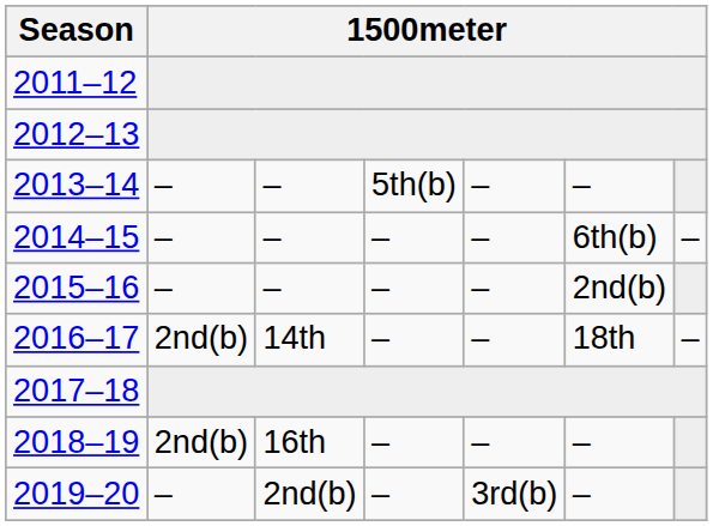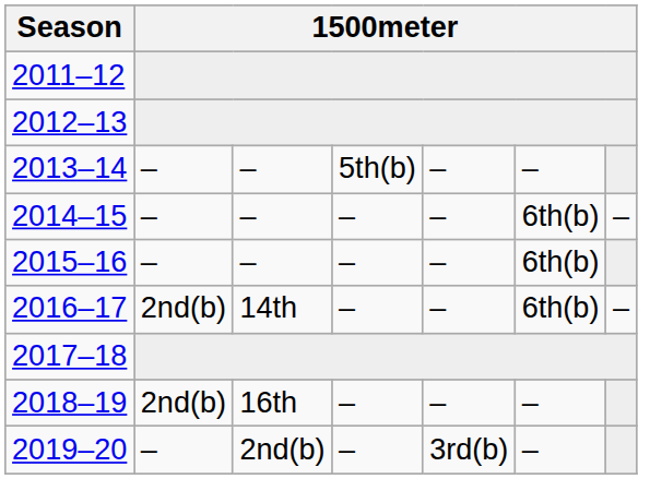2015–16 | column 6: 2nd(b) -> 6th(b)
2016–17 | column 6: 18th -> 6th(b)
